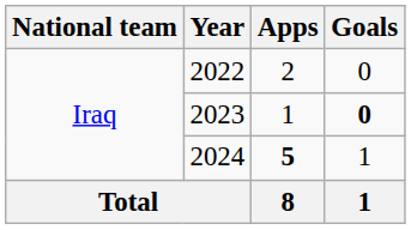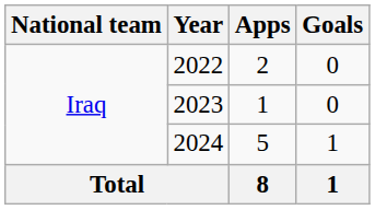2023 | Goals: bold -> normal
2024 | Apps: bold -> normal
